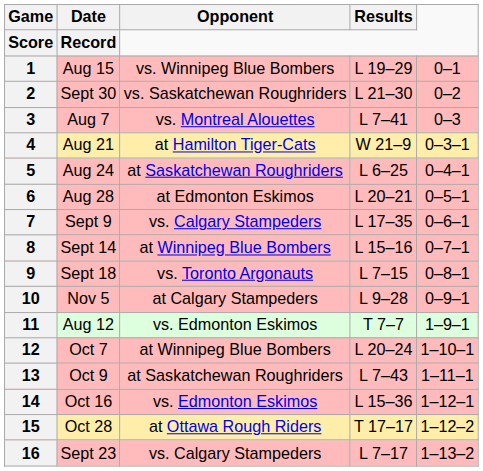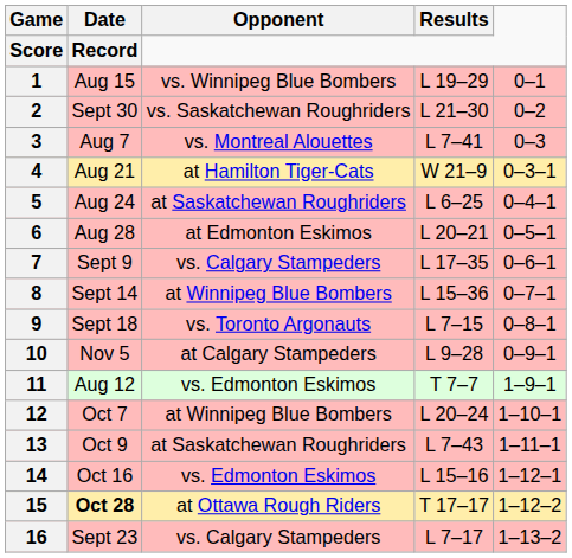8 | Results: L 15–16 -> L 15–36
14 | Results: L 15–36 -> L 15–16
15 | Date / Record: normal -> bold
